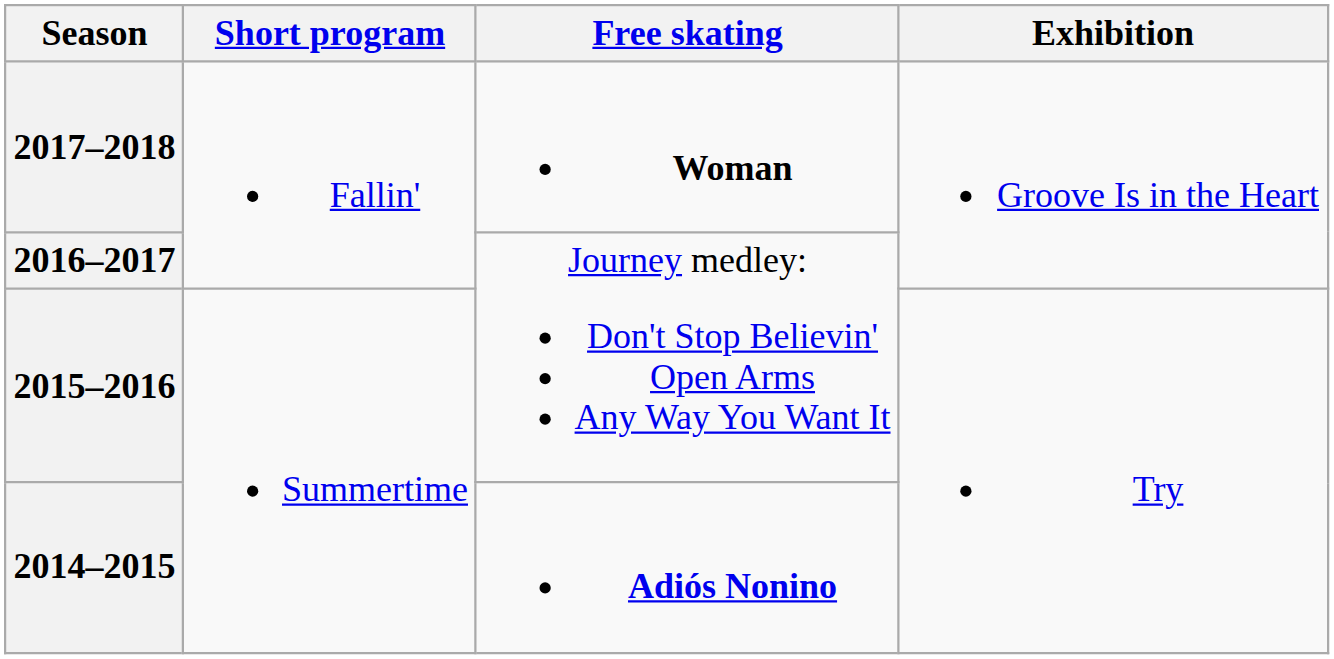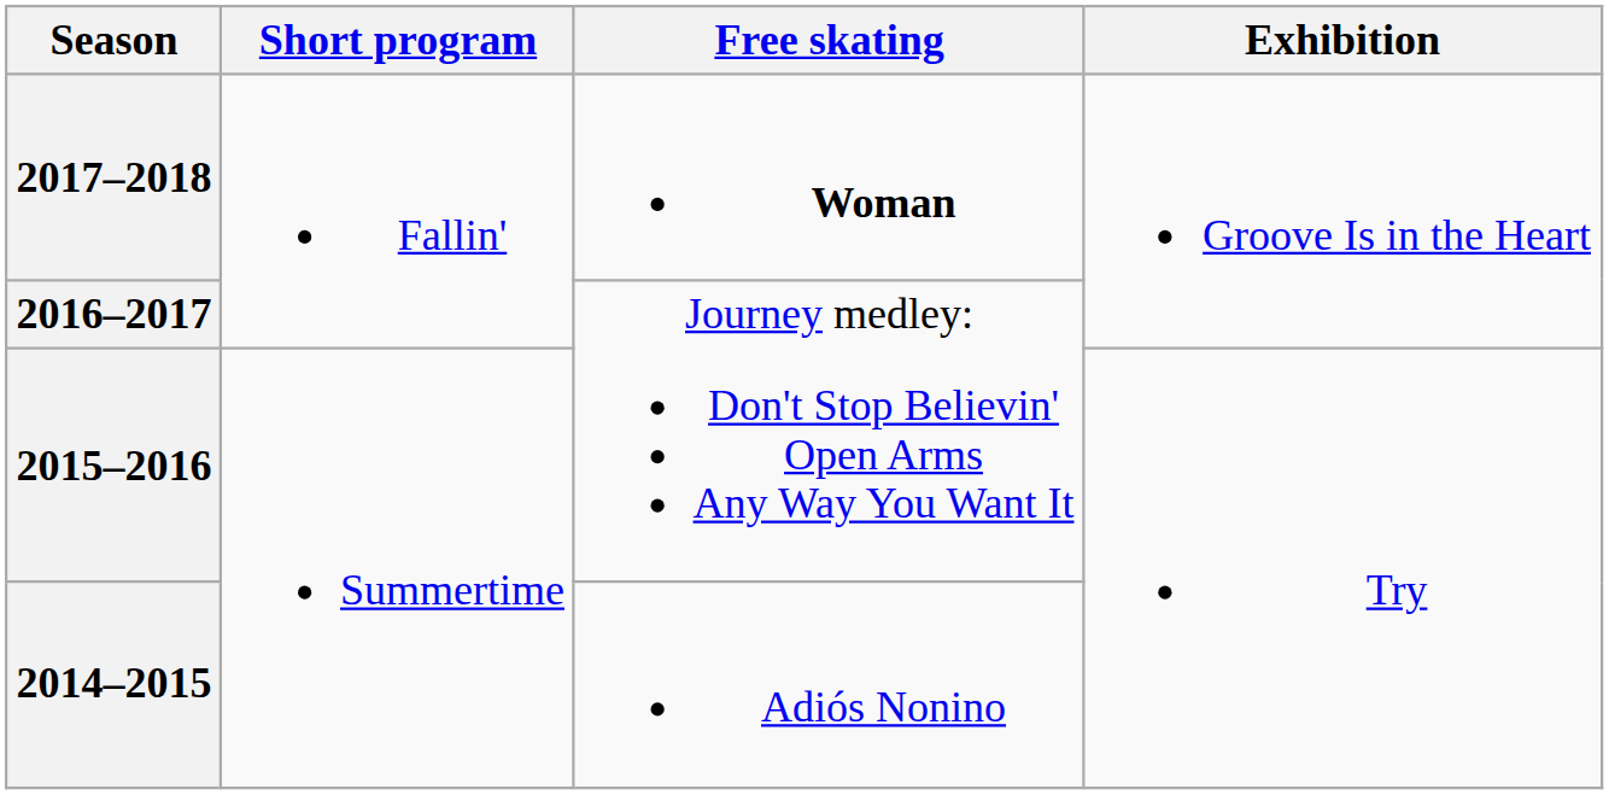2014–2015 | Free skating: bold -> normal
